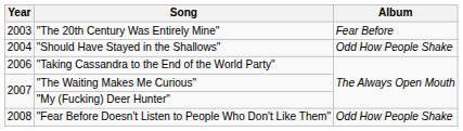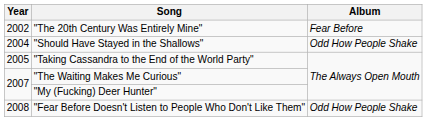"The 20th Century Was Entirely Mine" | Year: 2003 -> 2002
"Taking Cassandra to the End of the World Party" | Year: 2006 -> 2005
